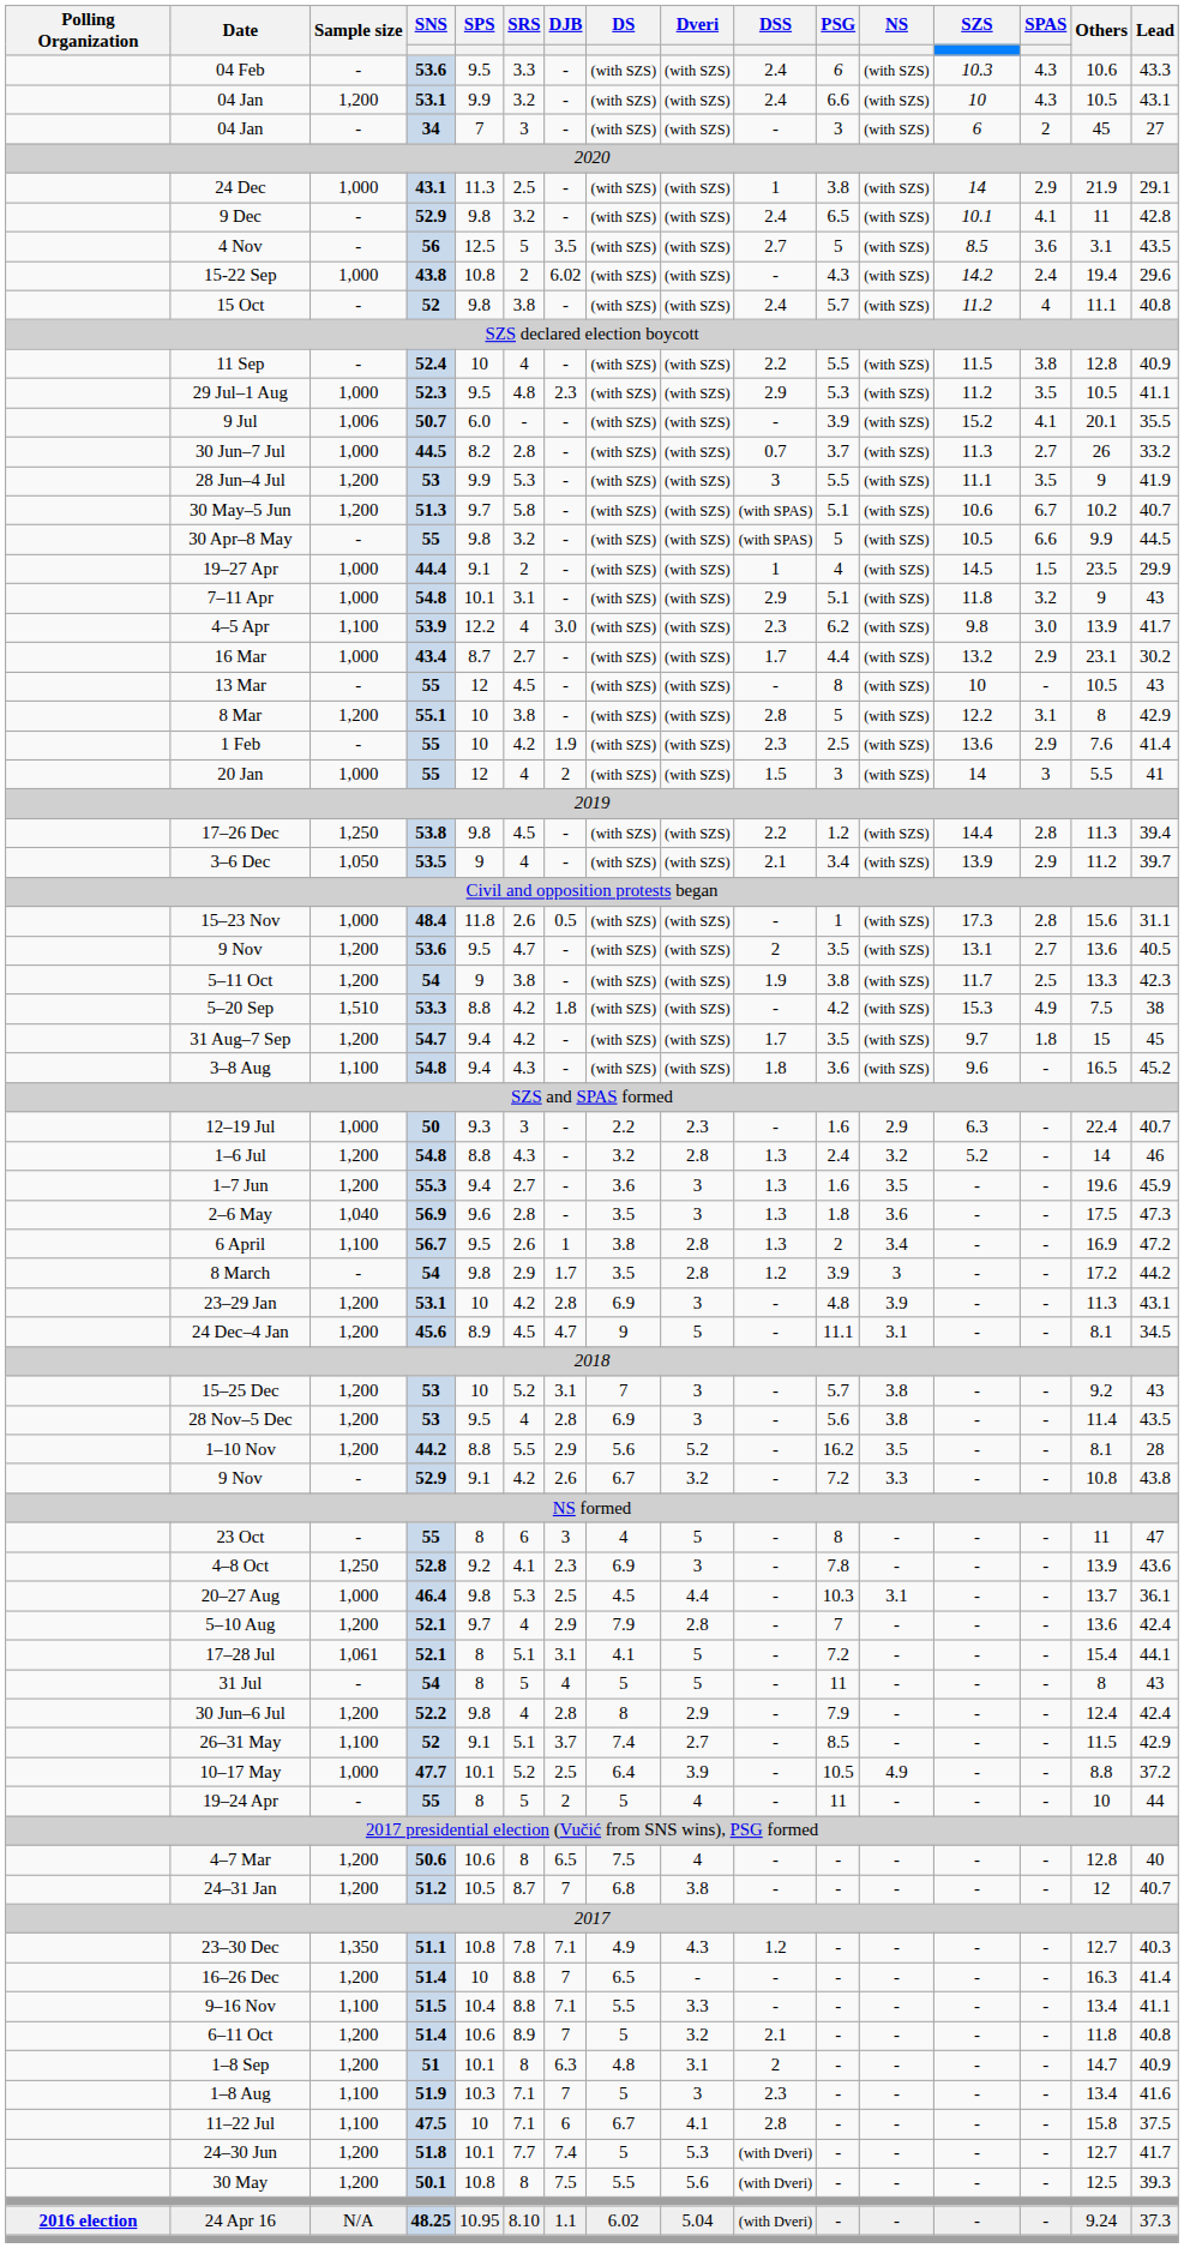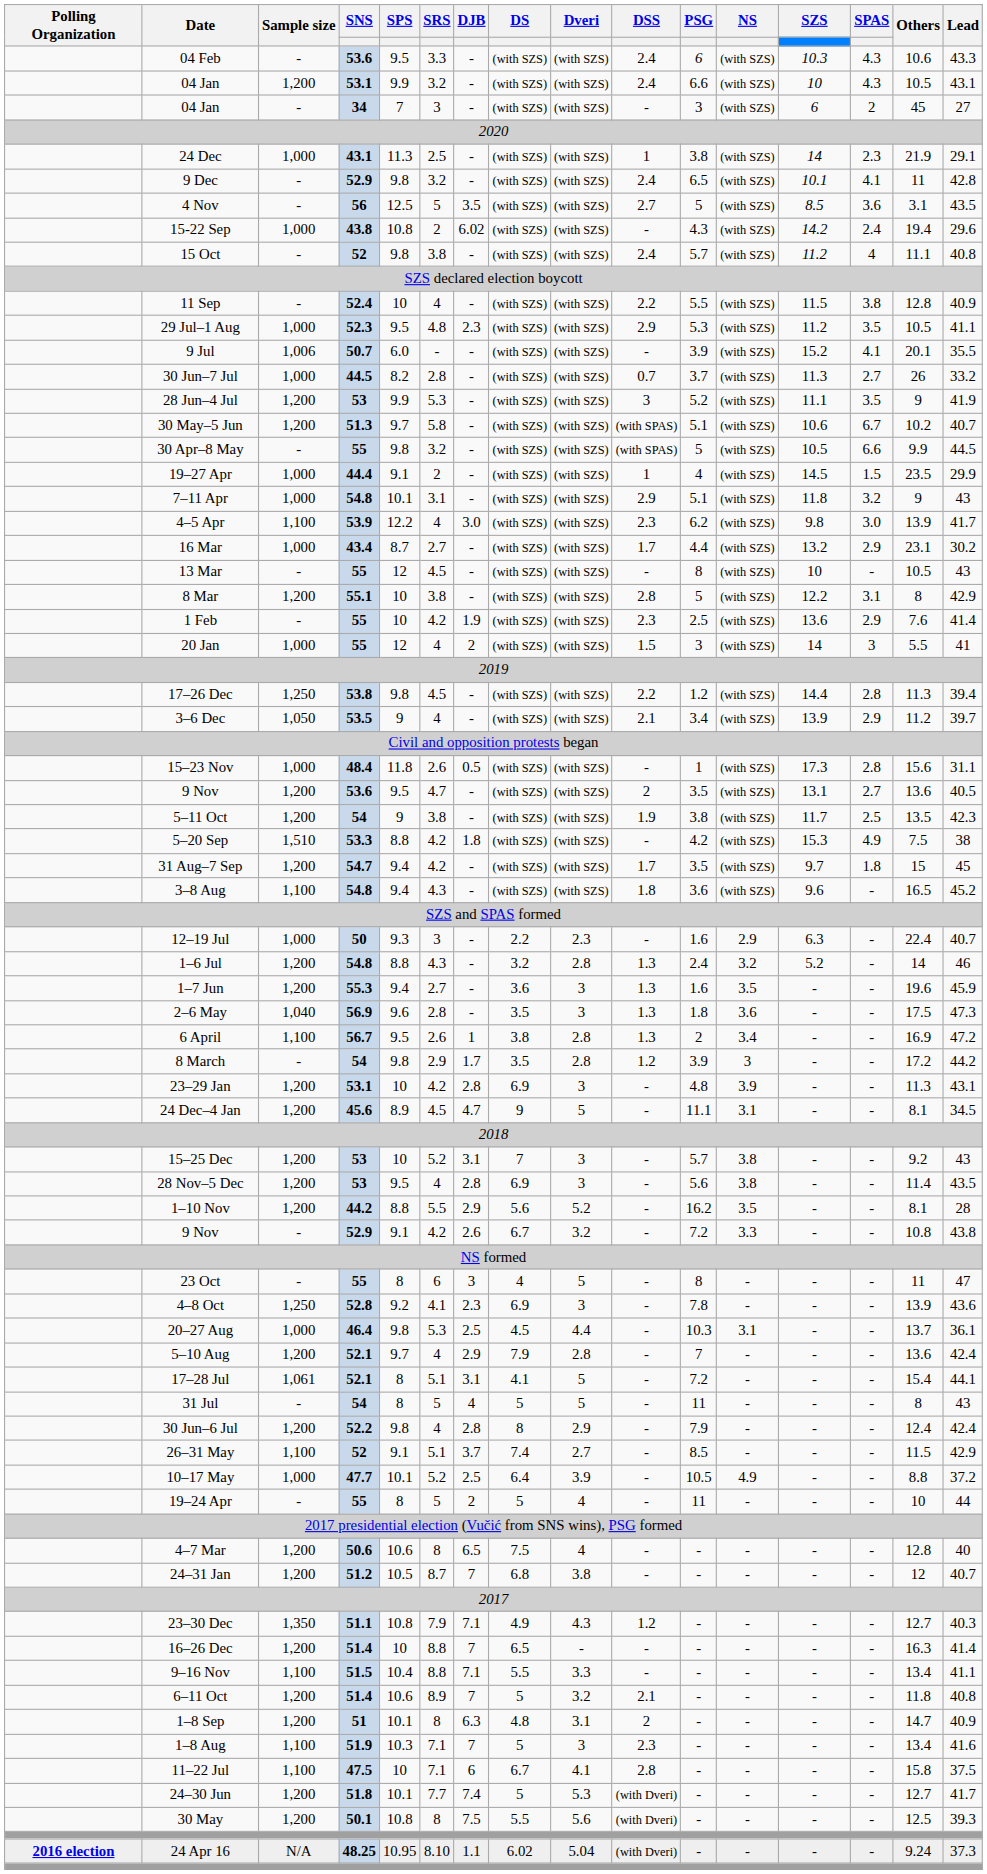24 Dec | SPAS: 2.9 -> 2.3
28 Jun–4 Jul | PSG: 5.5 -> 5.2
5–11 Oct | Others: 13.3 -> 13.5
23–30 Dec | SRS: 7.8 -> 7.9
